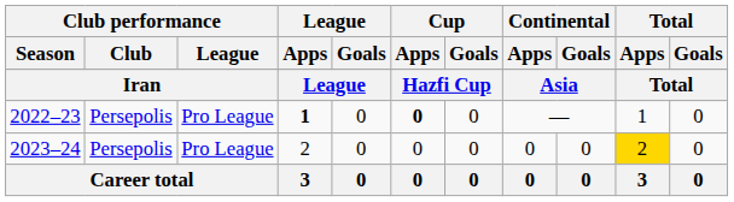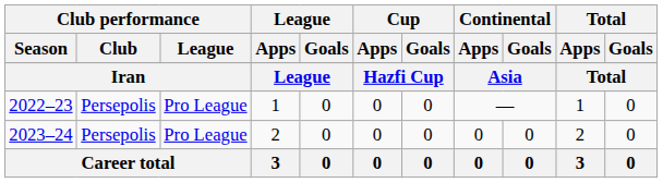2022–23 | League / Apps: bold -> normal
2022–23 | Cup / Apps: bold -> normal
2023–24 | Total / Apps: gold background -> no background
